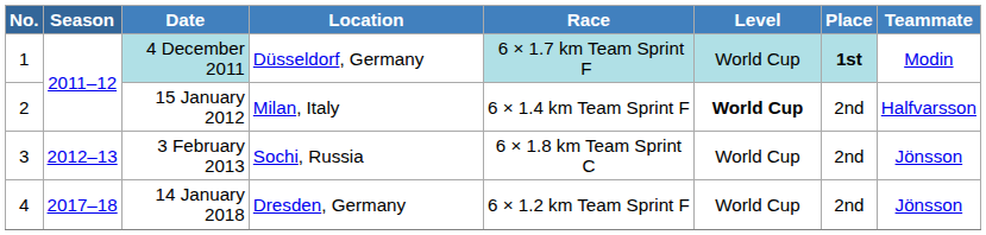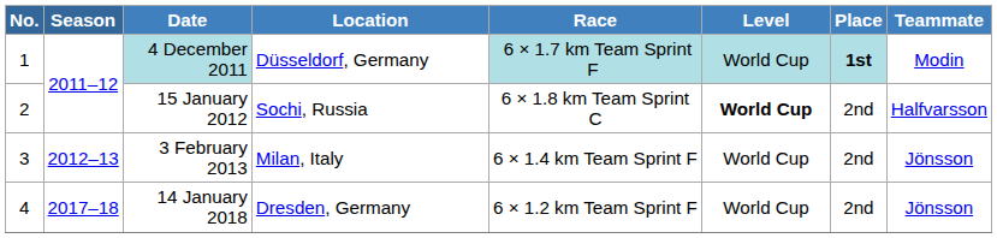15 January 2012 | Location: Milan, Italy -> Sochi, Russia
15 January 2012 | Race: 6 × 1.4 km Team Sprint F -> 6 × 1.8 km Team Sprint C
3 February 2013 | Location: Sochi, Russia -> Milan, Italy
3 February 2013 | Race: 6 × 1.8 km Team Sprint C -> 6 × 1.4 km Team Sprint F
